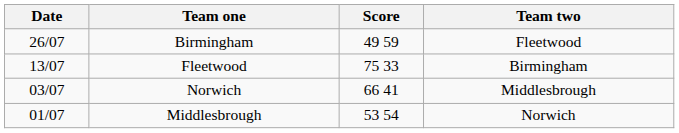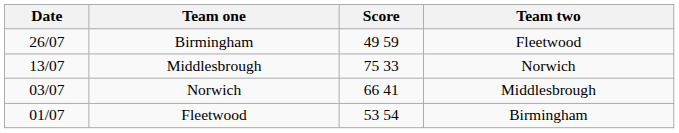row 3 | Team one: Fleetwood -> Middlesbrough
row 3 | Team two: Birmingham -> Norwich
row 5 | Team one: Middlesbrough -> Fleetwood
row 5 | Team two: Norwich -> Birmingham
